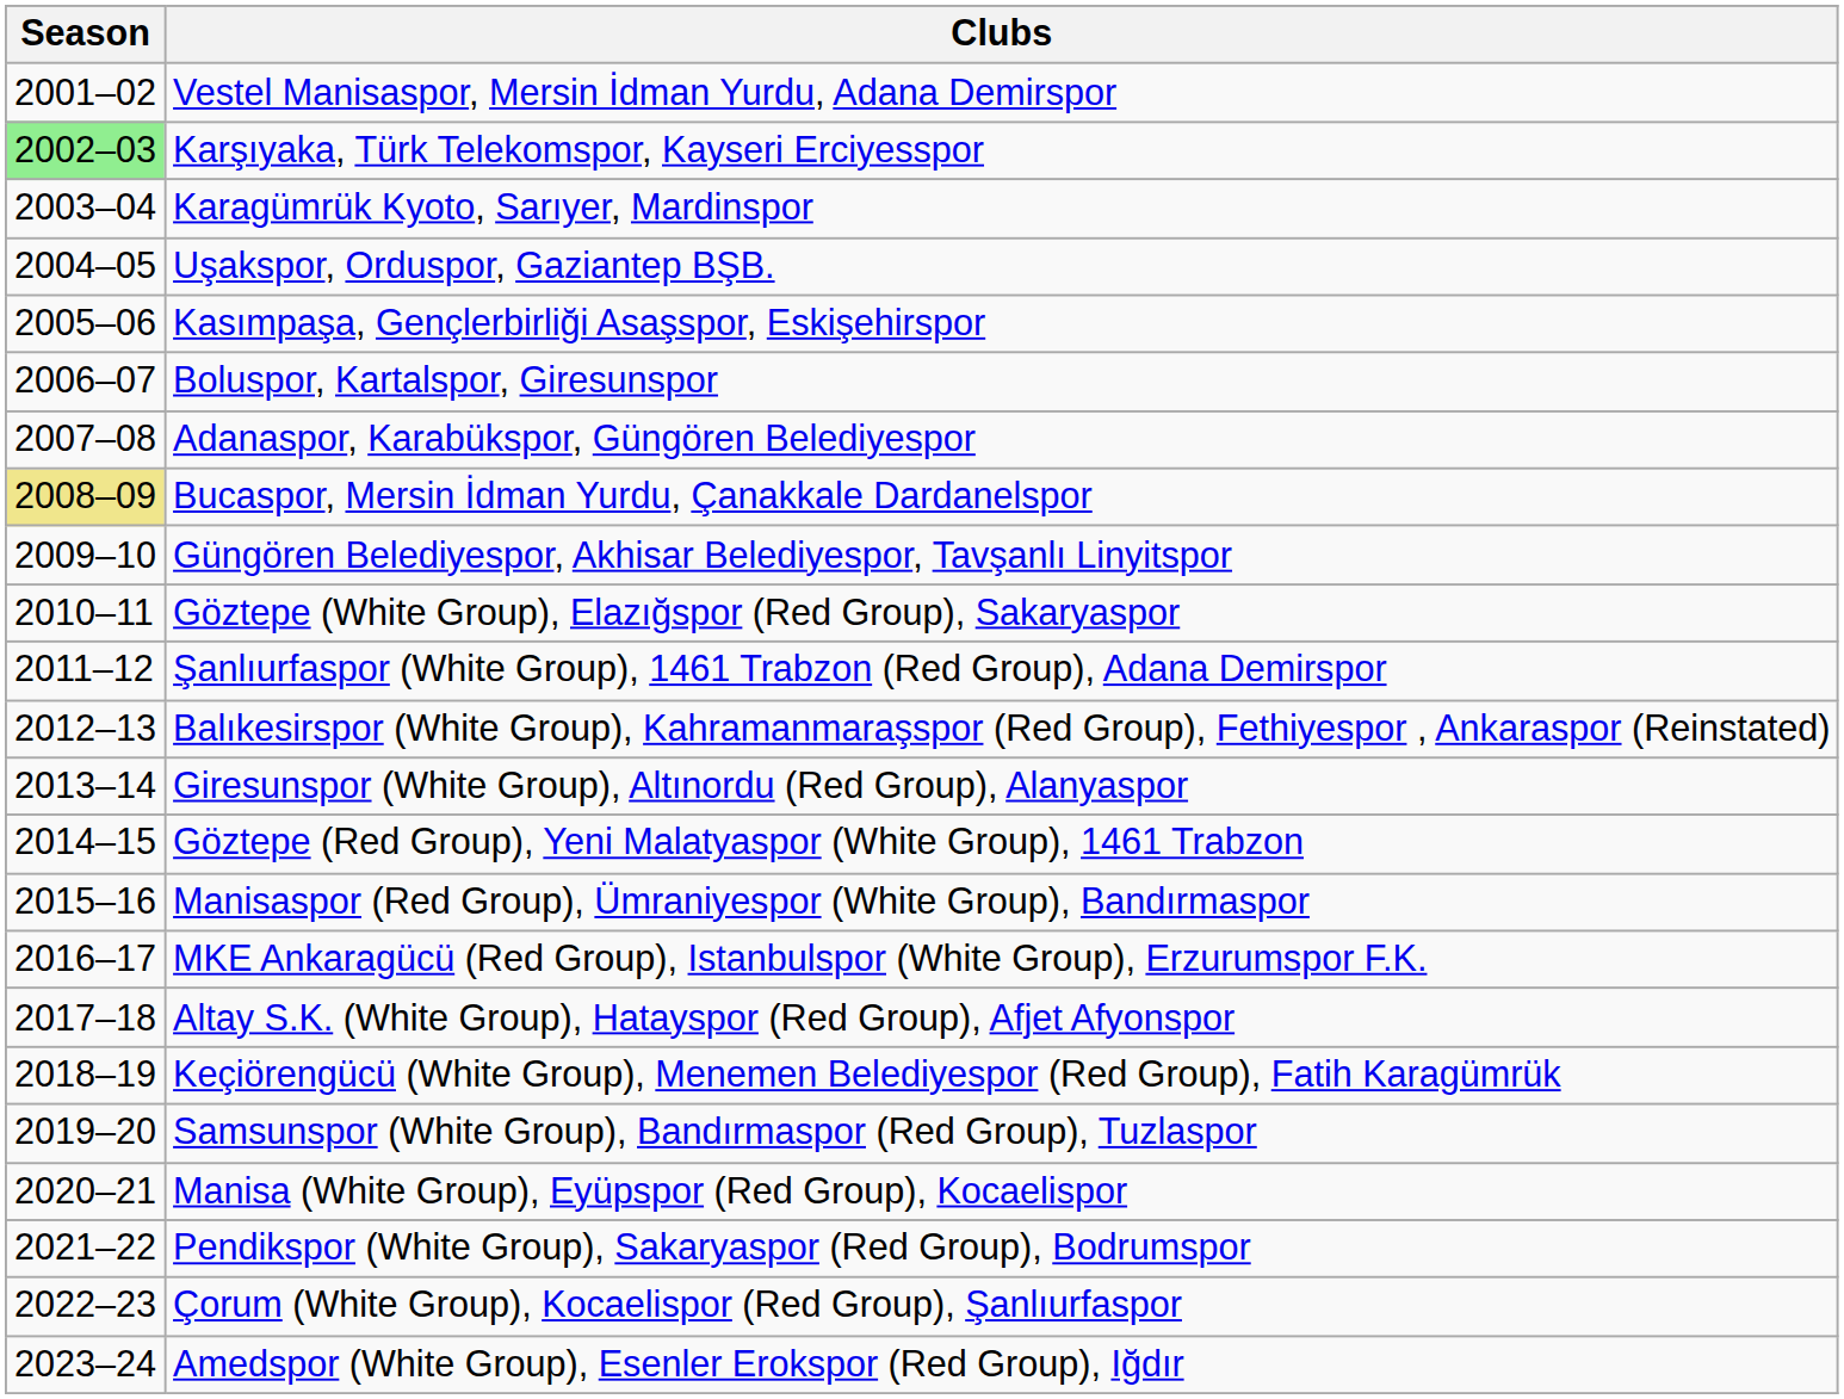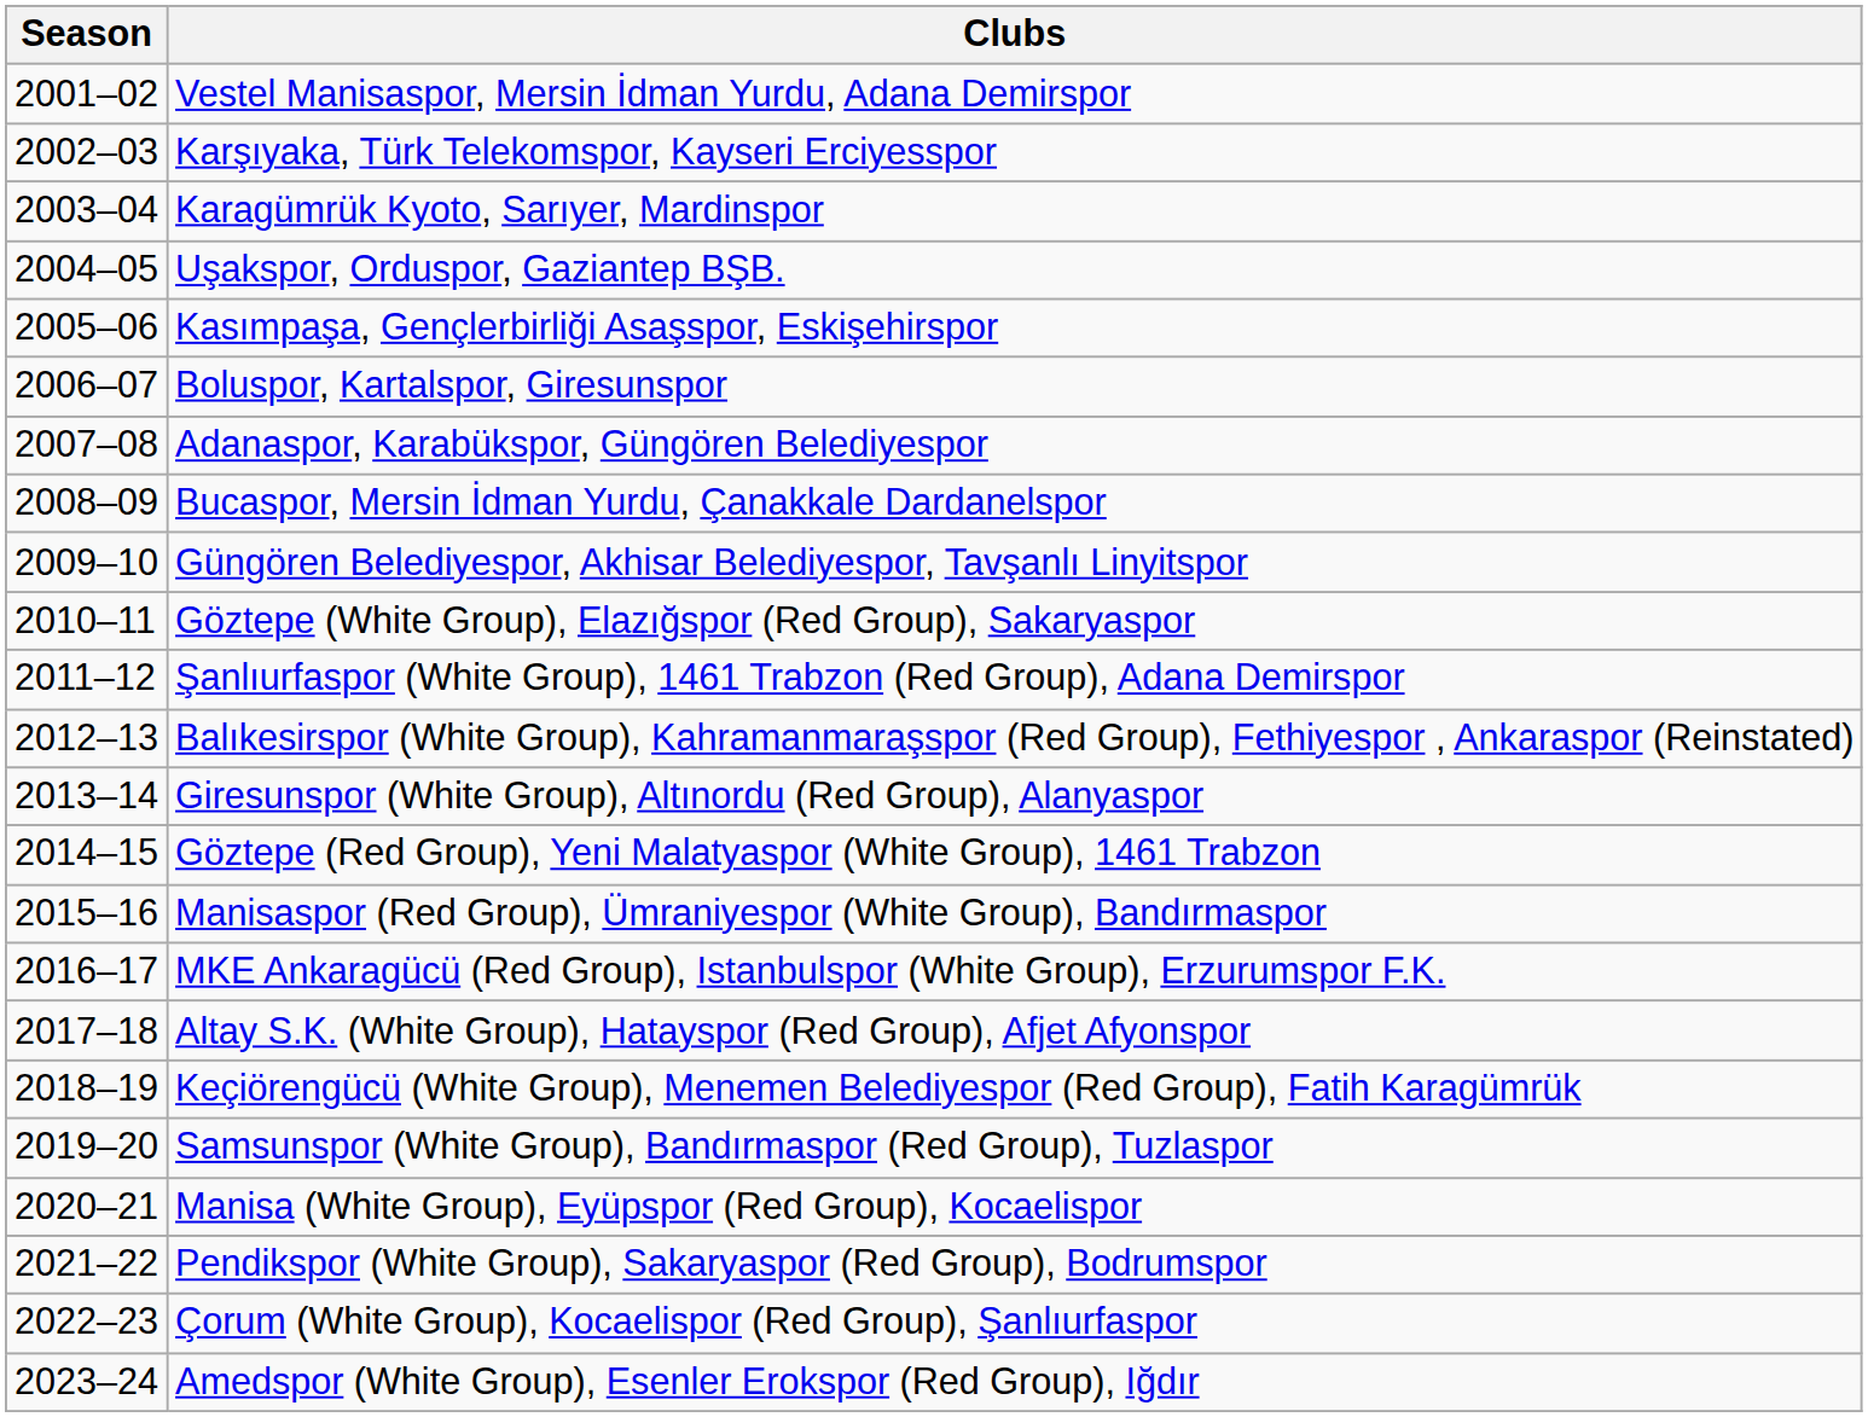Karşıyaka, Türk Telekomspor, Kayseri Erciyesspor | Season: lightgreen background -> no background
Bucaspor, Mersin İdman Yurdu, Çanakkale Dardanelspor | Season: khaki background -> no background
